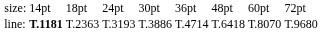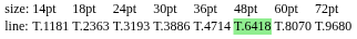line: | column 2: bold -> normal
line: | column 7: no background -> lightgreen background
